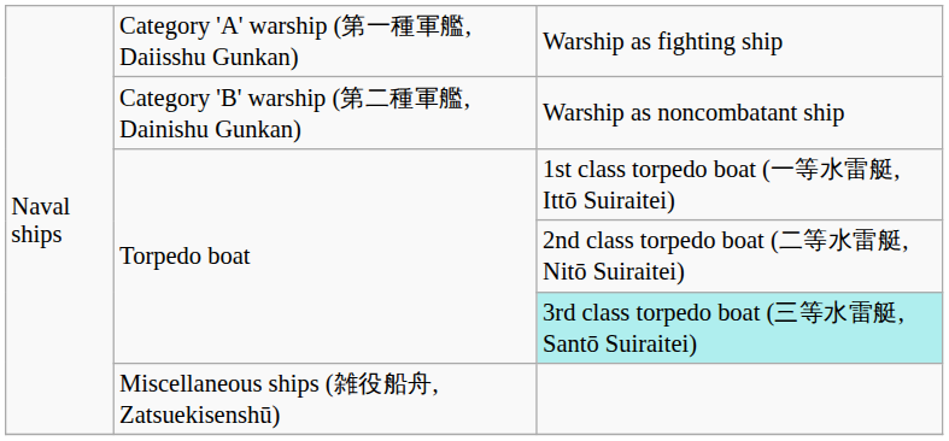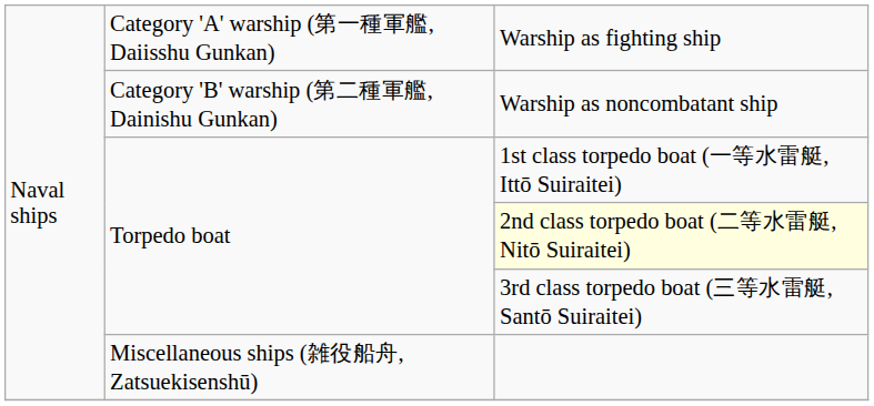2nd class torpedo boat (二等水雷艇, Nitō Suiraitei) | column 3: no background -> lightyellow background
3rd class torpedo boat (三等水雷艇, Santō Suiraitei) | column 3: paleturquoise background -> no background
